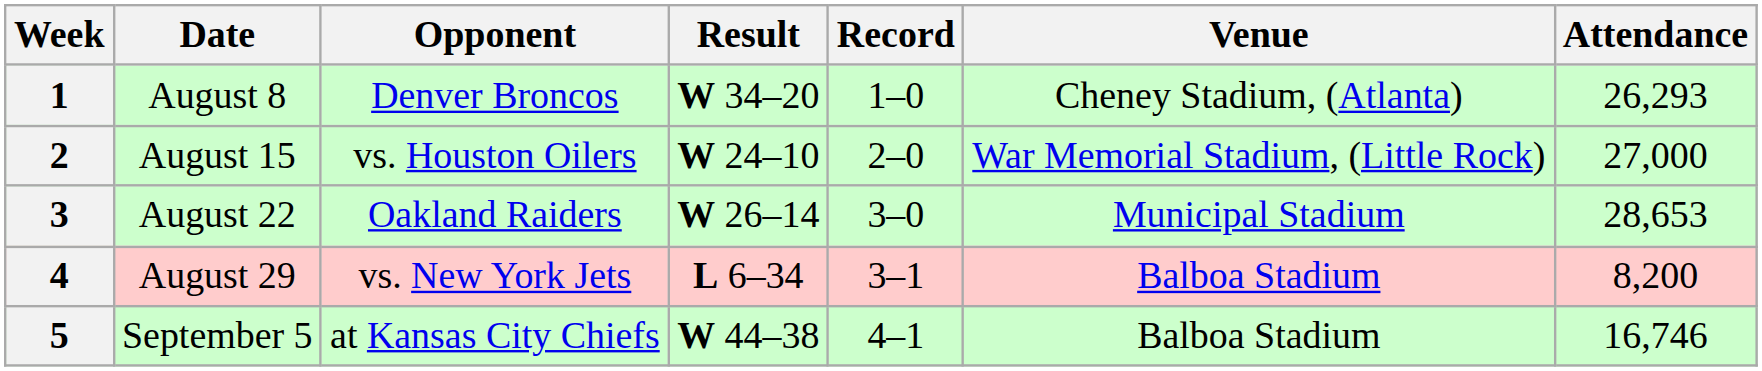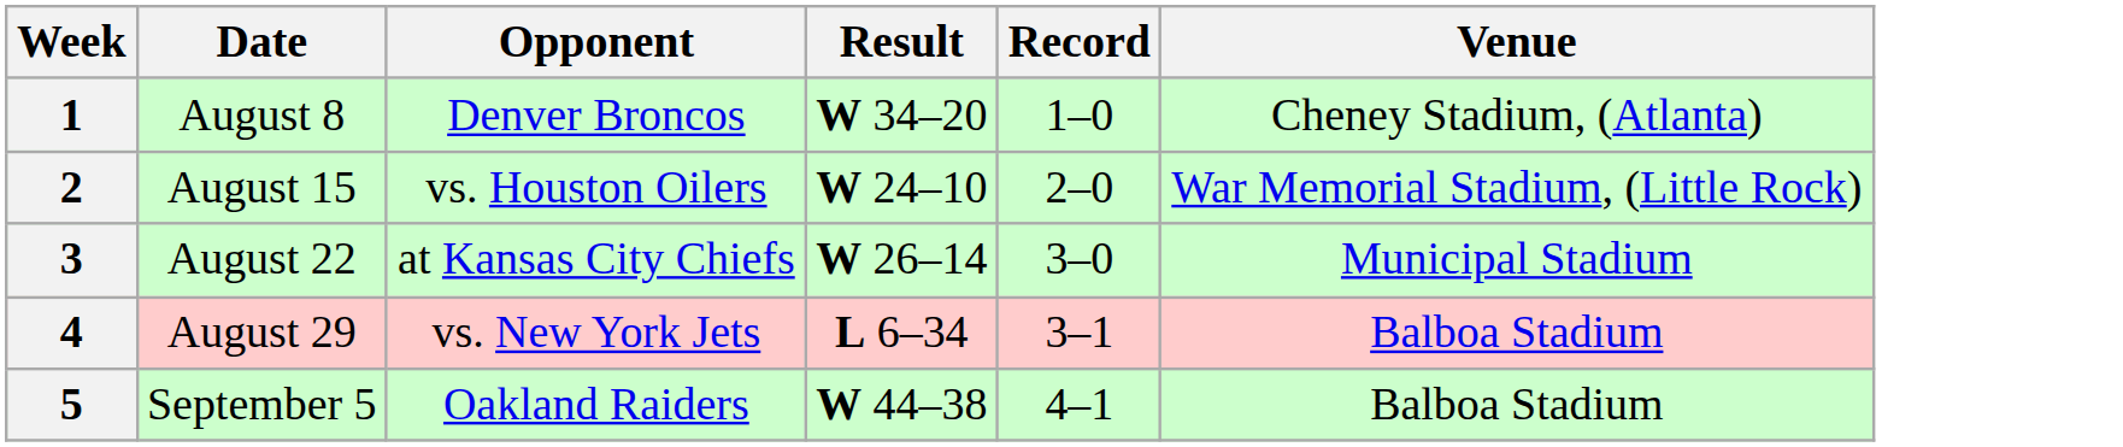- column: Attendance | 26,293 | 27,000 | 28,653 | 8,200 | 16,746
3 | Opponent: Oakland Raiders -> at Kansas City Chiefs
5 | Opponent: at Kansas City Chiefs -> Oakland Raiders
